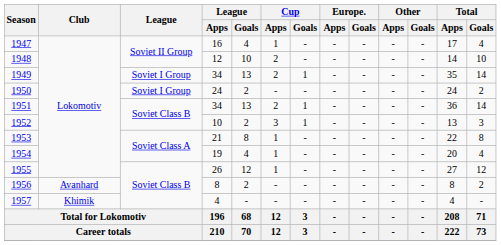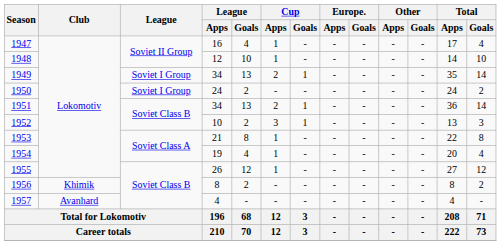1948 | Cup / Apps: 2 -> 1
1956 | Club: Avanhard -> Khimik
1957 | Club: Khimik -> Avanhard
